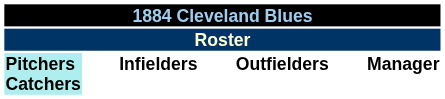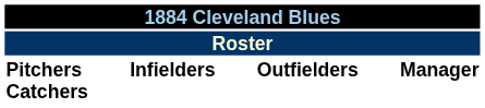Pitchers Catchers | column 1: paleturquoise background -> no background
